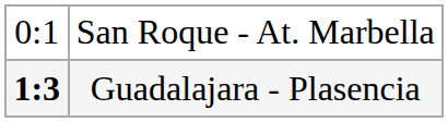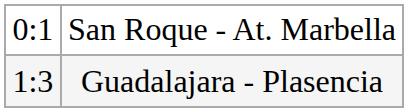Guadalajara - Plasencia | column 1: bold -> normal
